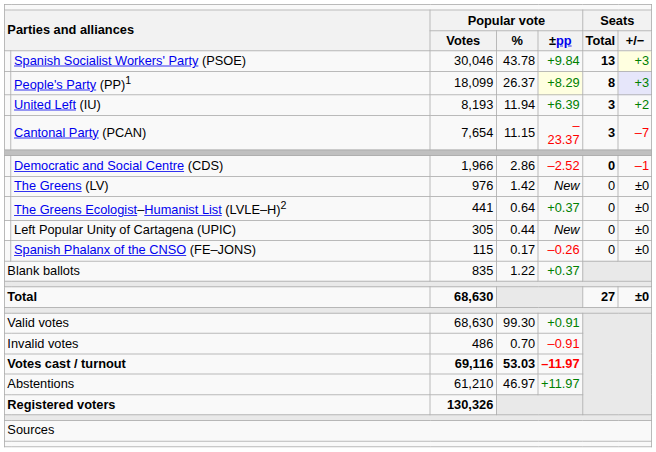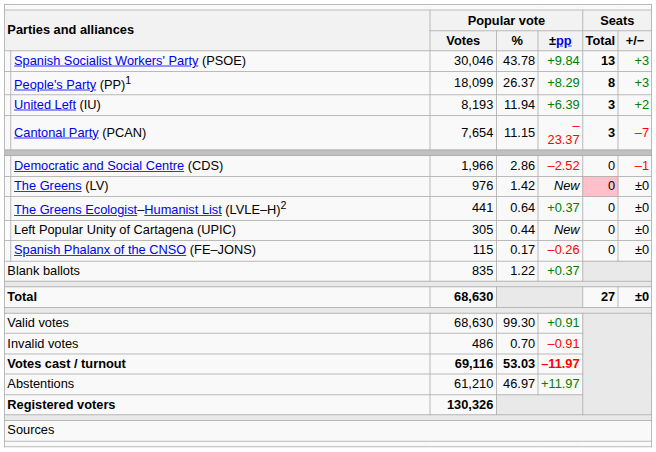Spanish Socialist Workers' Party (PSOE) | column 7: lightyellow background -> no background
People's Party (PP)1 | column 5: lightyellow background -> no background
People's Party (PP)1 | column 7: lavender background -> no background
Democratic and Social Centre (CDS) | column 6: bold -> normal
The Greens (LV) | column 6: no background -> pink background
